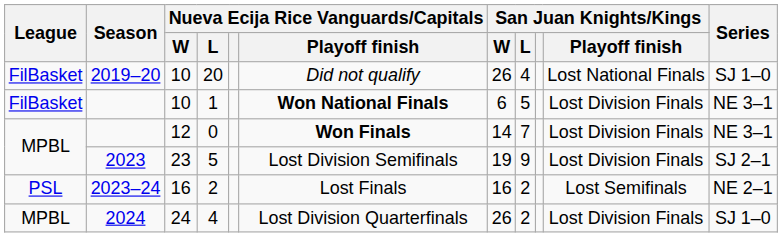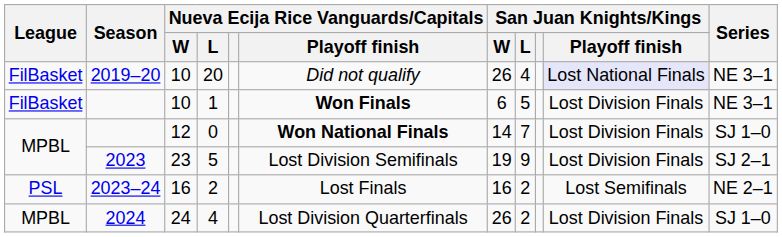20 | San Juan Knights/Kings / Playoff finish: no background -> lavender background
20 | Series: SJ 1–0 -> NE 3–1
1 | Nueva Ecija Rice Vanguards/Capitals / Playoff finish: Won National Finals -> Won Finals
0 | Nueva Ecija Rice Vanguards/Capitals / Playoff finish: Won Finals -> Won National Finals
0 | Series: NE 3–1 -> SJ 1–0
